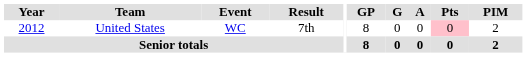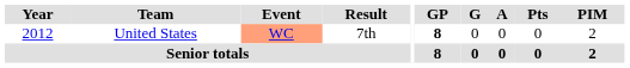United States | Event: no background -> lightsalmon background
United States | GP: normal -> bold
United States | Pts: pink background -> no background
